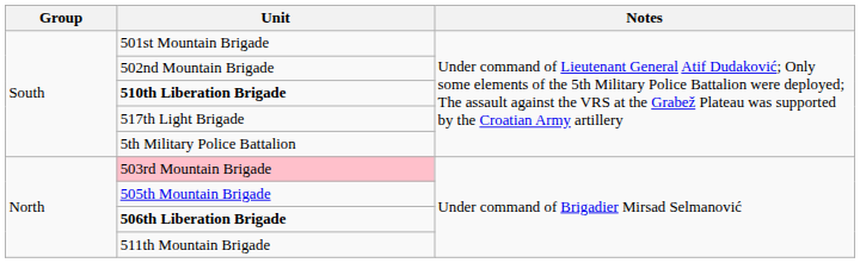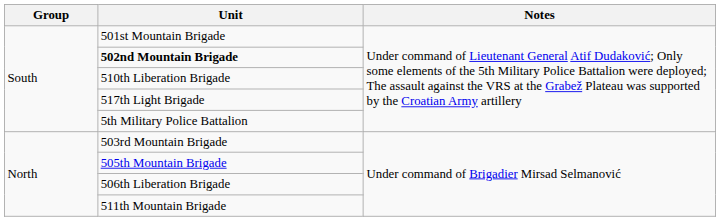502nd Mountain Brigade | Unit: normal -> bold
510th Liberation Brigade | Unit: bold -> normal
503rd Mountain Brigade | Unit: pink background -> no background
506th Liberation Brigade | Unit: bold -> normal
